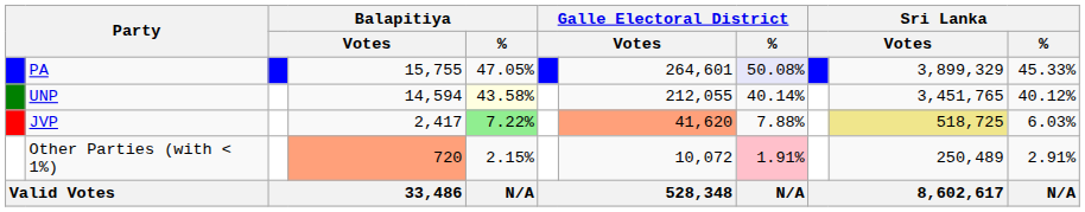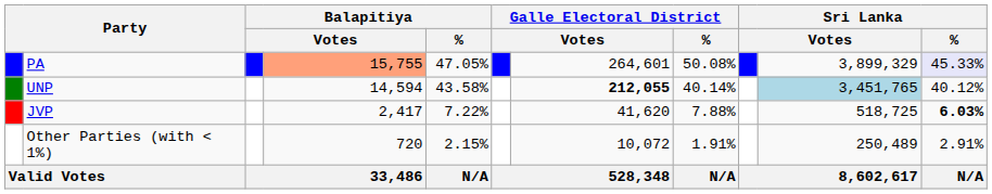PA | column 4: no background -> lightsalmon background
PA | Galle Electoral District / %: lavender background -> no background
PA | Sri Lanka / %: no background -> lavender background
UNP | Balapitiya / %: lightyellow background -> no background
UNP | column 7: normal -> bold
UNP | column 10: no background -> lightblue background
JVP | Balapitiya / %: lightgreen background -> no background
JVP | column 7: lightsalmon background -> no background
JVP | column 10: khaki background -> no background
JVP | Sri Lanka / %: normal -> bold
Other Parties (with < 1%) | column 4: lightsalmon background -> no background
Other Parties (with < 1%) | Galle Electoral District / %: pink background -> no background
